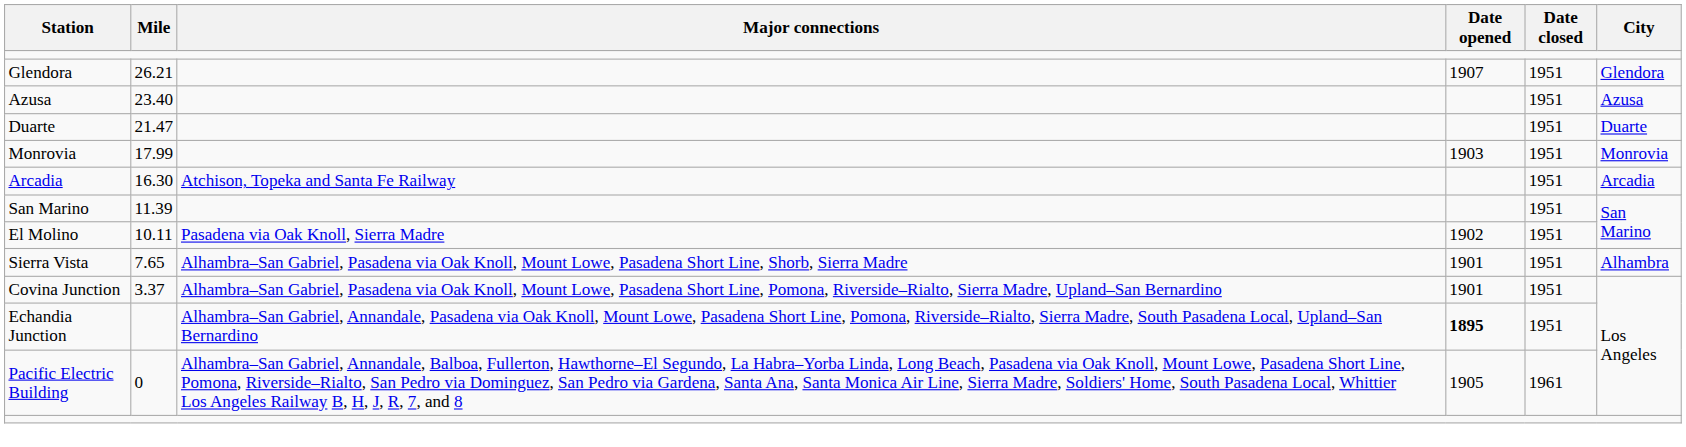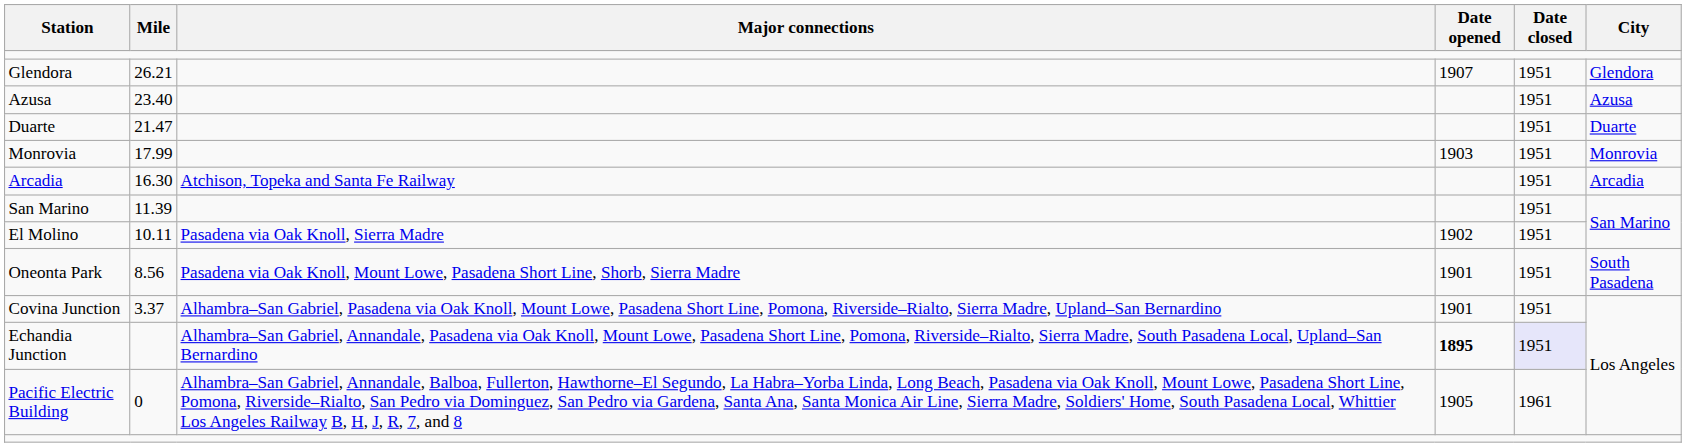+ row: Oneonta Park | 8.56 | Pasadena via Oak Knoll, Mount Lowe, Pasadena Short Line, Shorb, Sierra Madre | 1901 | 1951 | South Pasadena
- row: Sierra Vista | 7.65 | Alhambra–San Gabriel, Pasadena via Oak Knoll, Mount Lowe, Pasadena Short Line, Shorb, Sierra Madre | 1901 | 1951 | Alhambra
Echandia Junction | Date closed: no background -> lavender background
